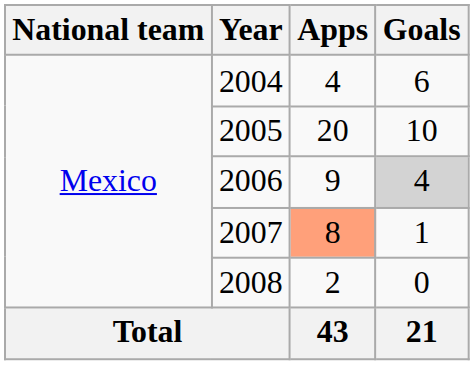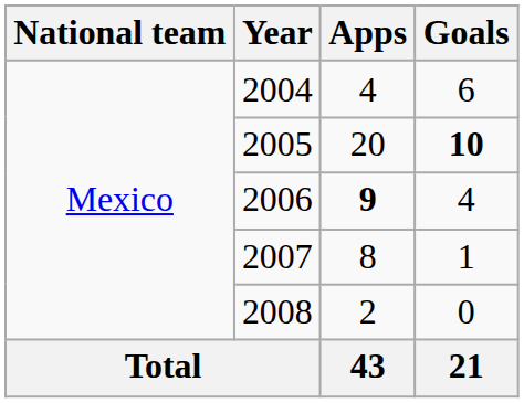2005 | Goals: normal -> bold
2006 | Apps: normal -> bold
2006 | Goals: lightgrey background -> no background
2007 | Apps: lightsalmon background -> no background
